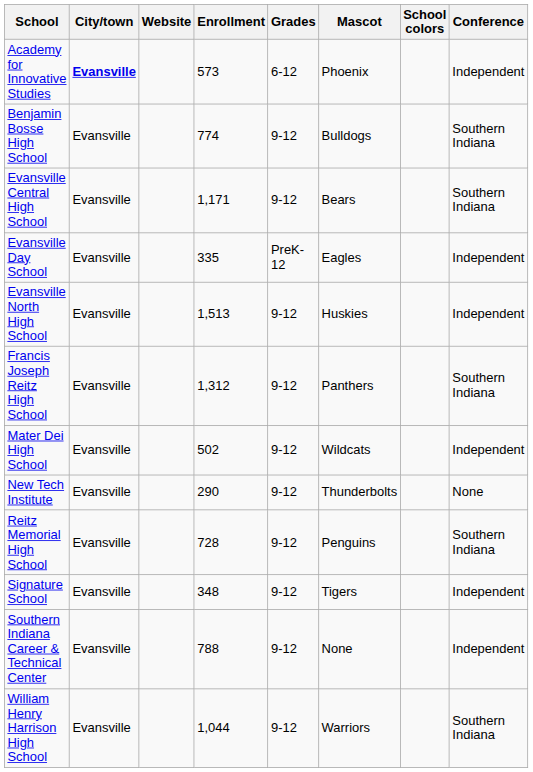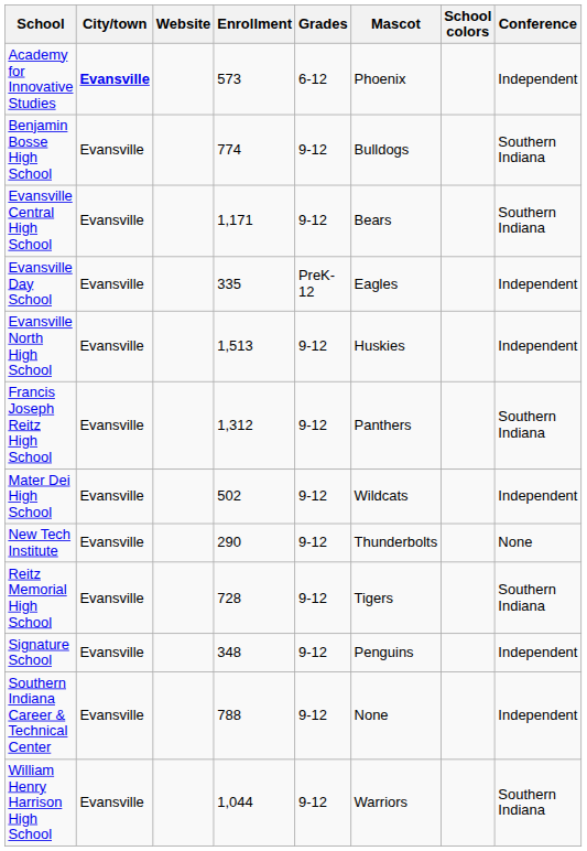Reitz Memorial High School | Mascot: Penguins -> Tigers
Signature School | Mascot: Tigers -> Penguins
